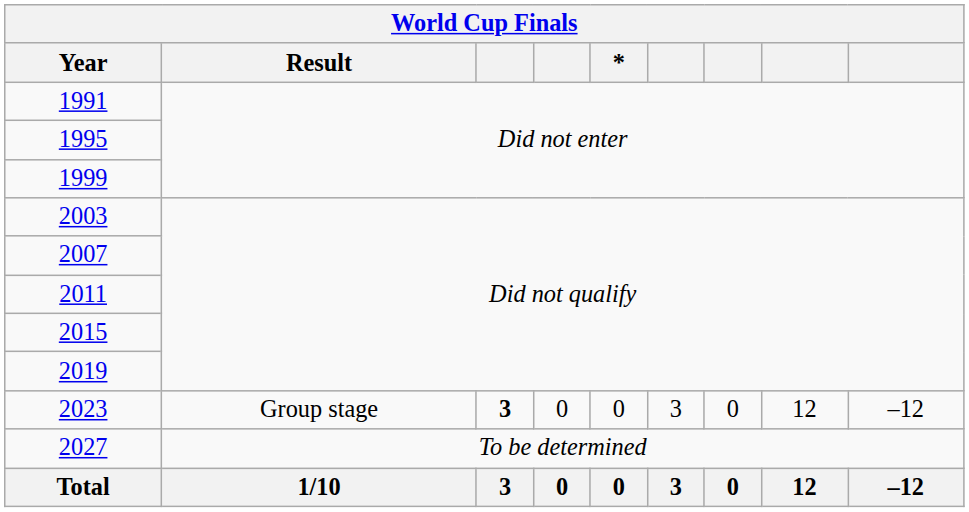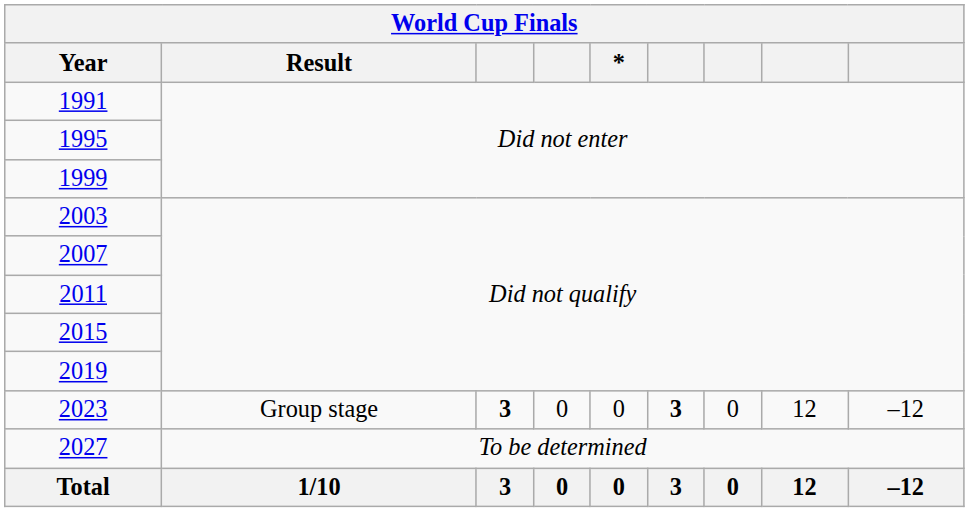2023 | column 6: normal -> bold
